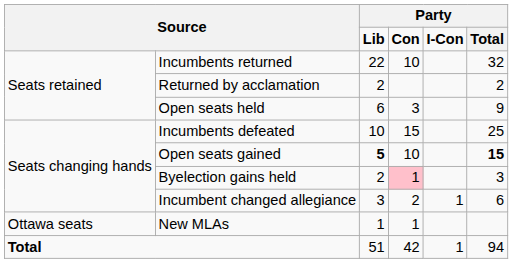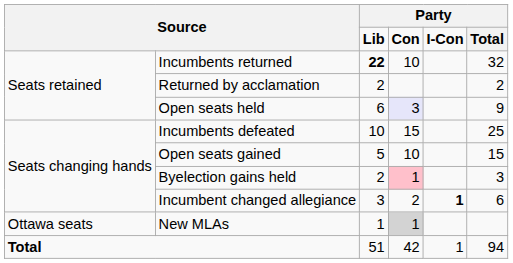Incumbents returned | column 3: normal -> bold
Open seats held | column 4: no background -> lavender background
Open seats gained | column 3: bold -> normal
Open seats gained | column 6: bold -> normal
Incumbent changed allegiance | column 5: normal -> bold
New MLAs | column 4: no background -> lightgrey background
